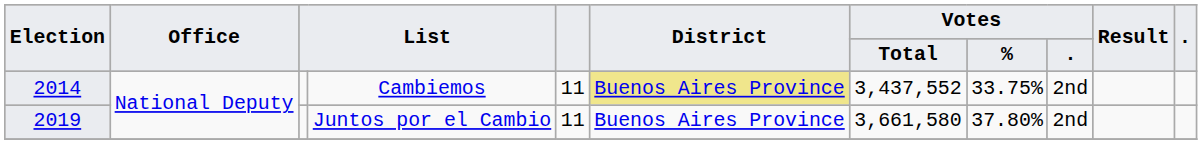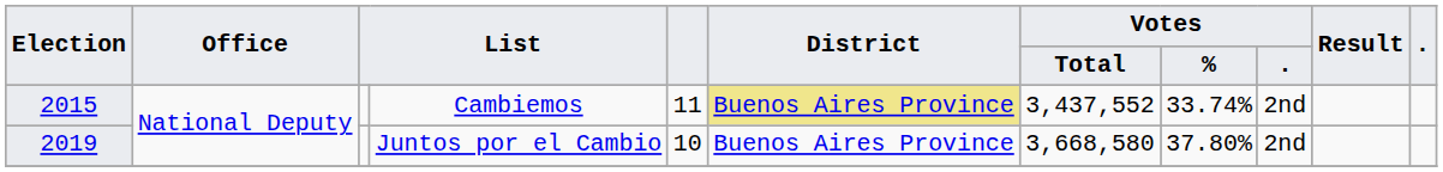Cambiemos | Election: 2014 -> 2015
Cambiemos | Votes / %: 33.75% -> 33.74%
Juntos por el Cambio | column 5: 11 -> 10
Juntos por el Cambio | Votes / Total: 3,661,580 -> 3,668,580
